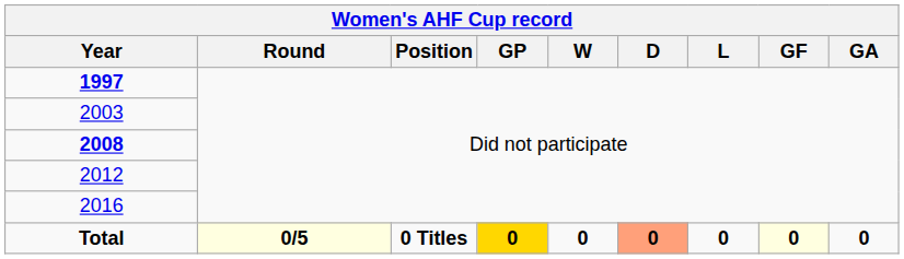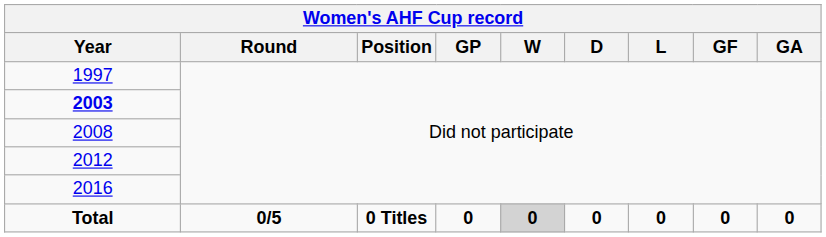1997 | Women's AHF Cup record / Year: bold -> normal
2003 | Women's AHF Cup record / Year: normal -> bold
2008 | Women's AHF Cup record / Year: bold -> normal
Total | Women's AHF Cup record / Round: lightyellow background -> no background
Total | Women's AHF Cup record / GP: gold background -> no background
Total | Women's AHF Cup record / W: no background -> lightgrey background
Total | Women's AHF Cup record / D: lightsalmon background -> no background
Total | Women's AHF Cup record / GF: lightyellow background -> no background
